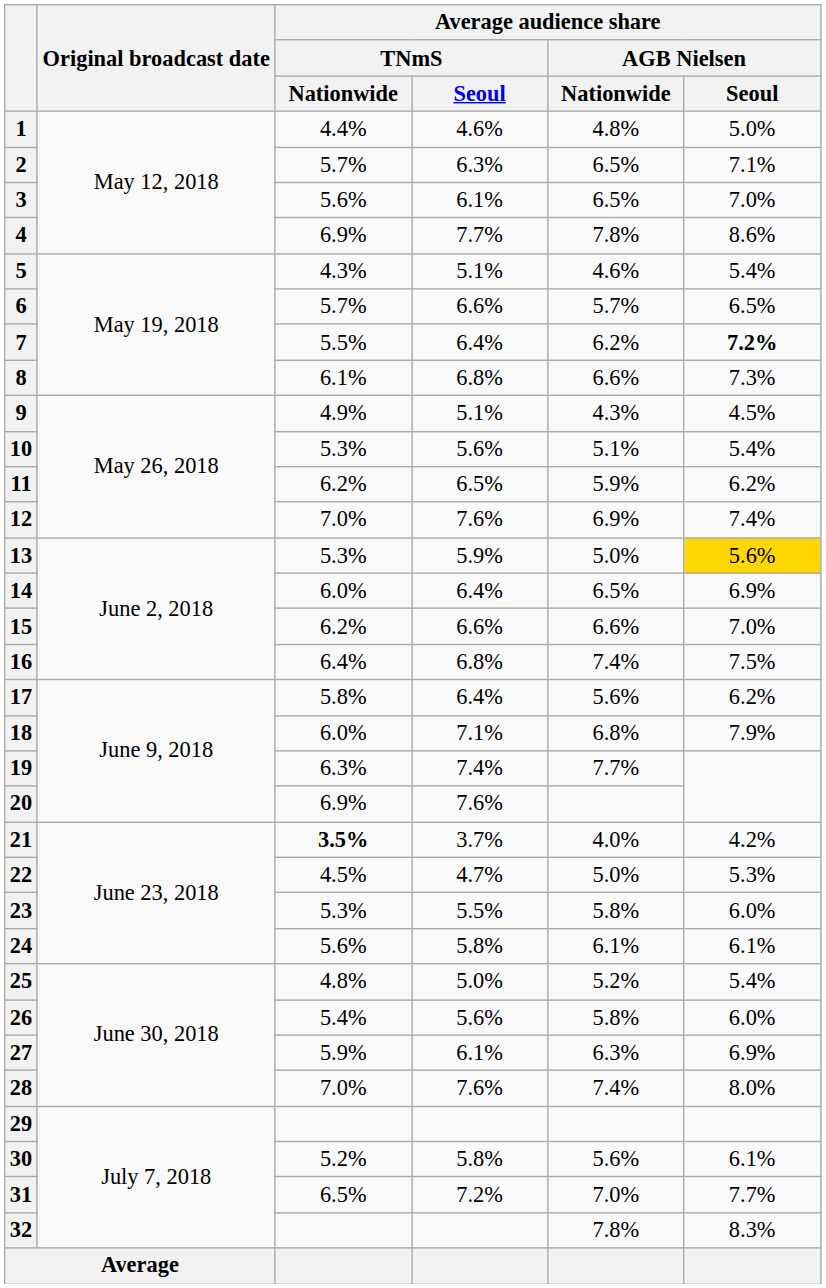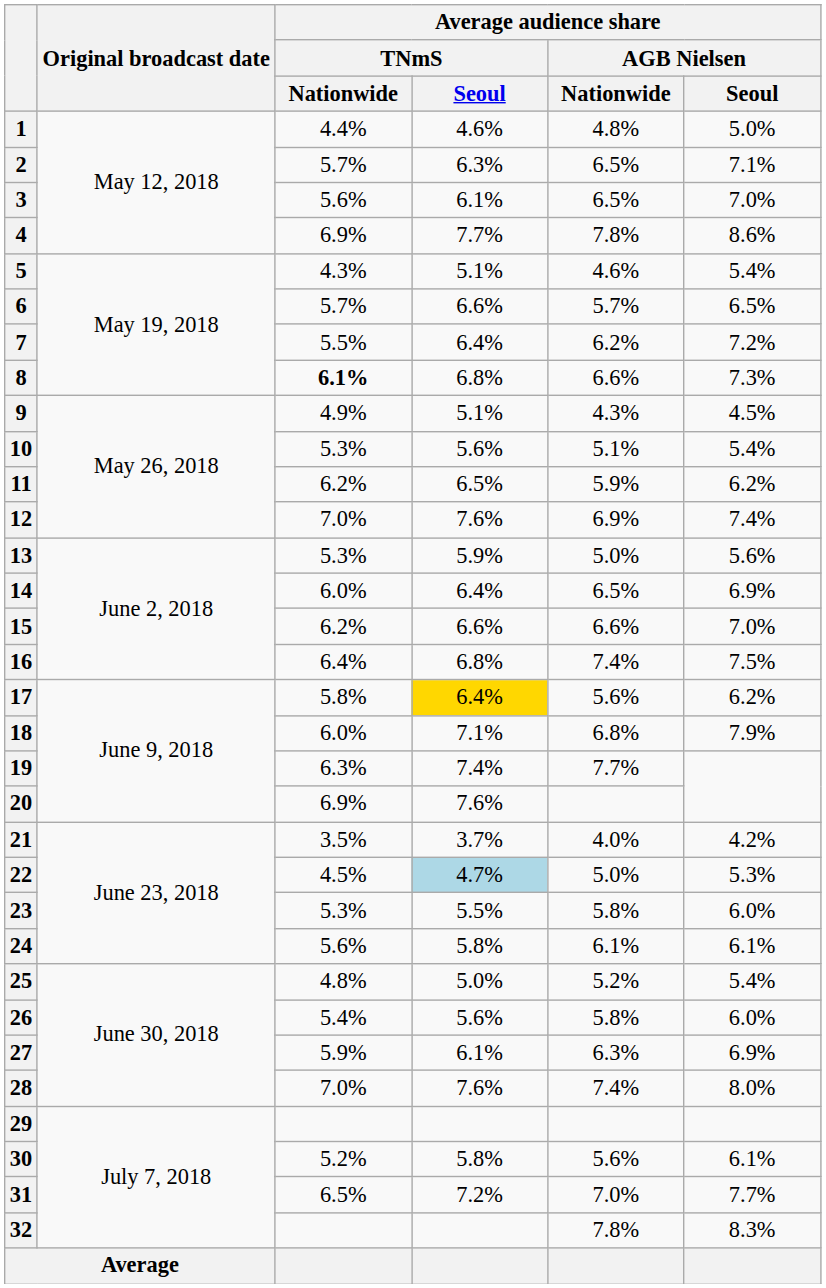7 | Average audience share / AGB Nielsen / Seoul: bold -> normal
8 | Average audience share / TNmS / Nationwide: normal -> bold
13 | Average audience share / AGB Nielsen / Seoul: gold background -> no background
17 | Average audience share / TNmS / Seoul: no background -> gold background
21 | Average audience share / TNmS / Nationwide: bold -> normal
22 | Average audience share / TNmS / Seoul: no background -> lightblue background
